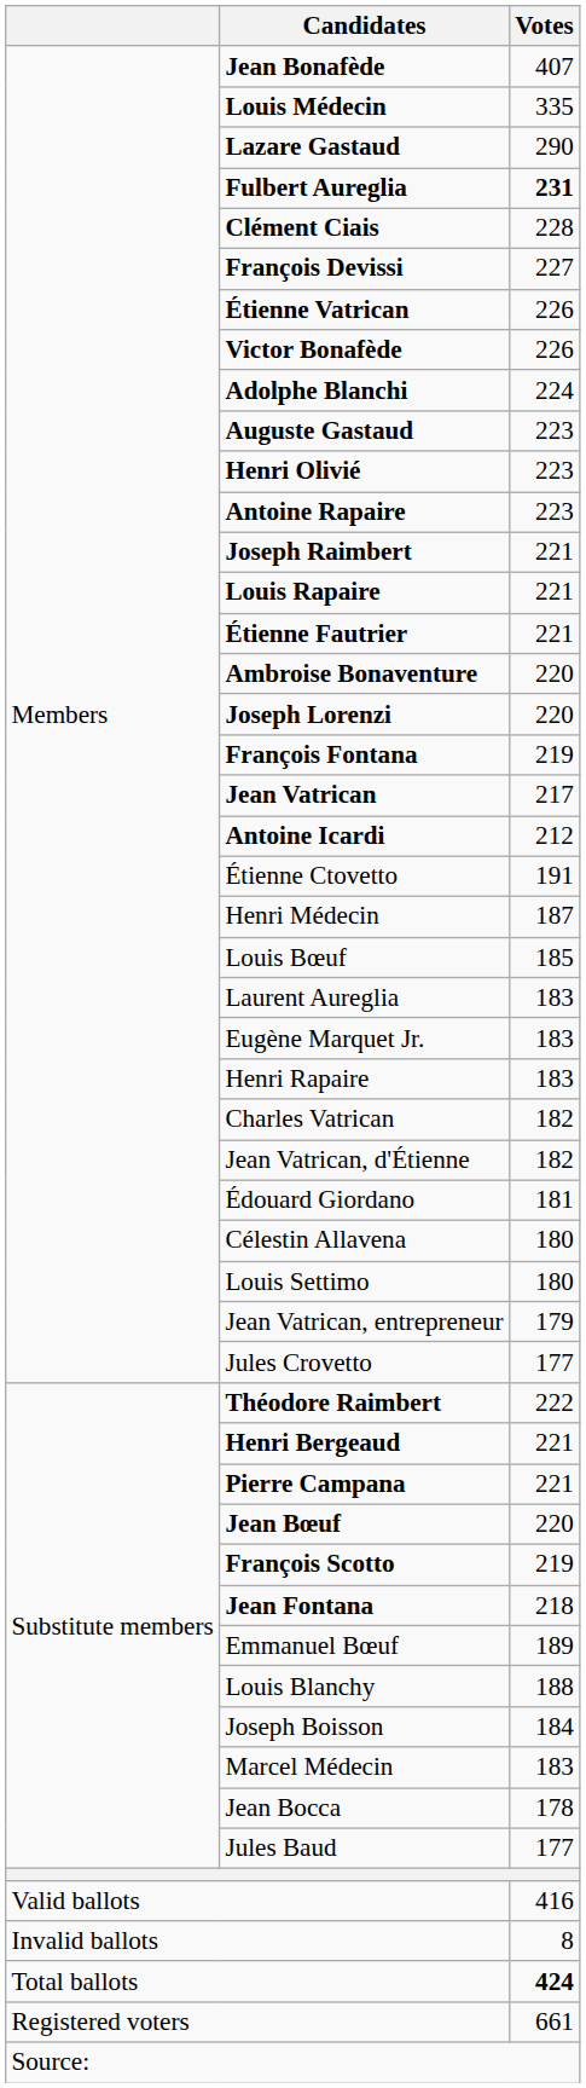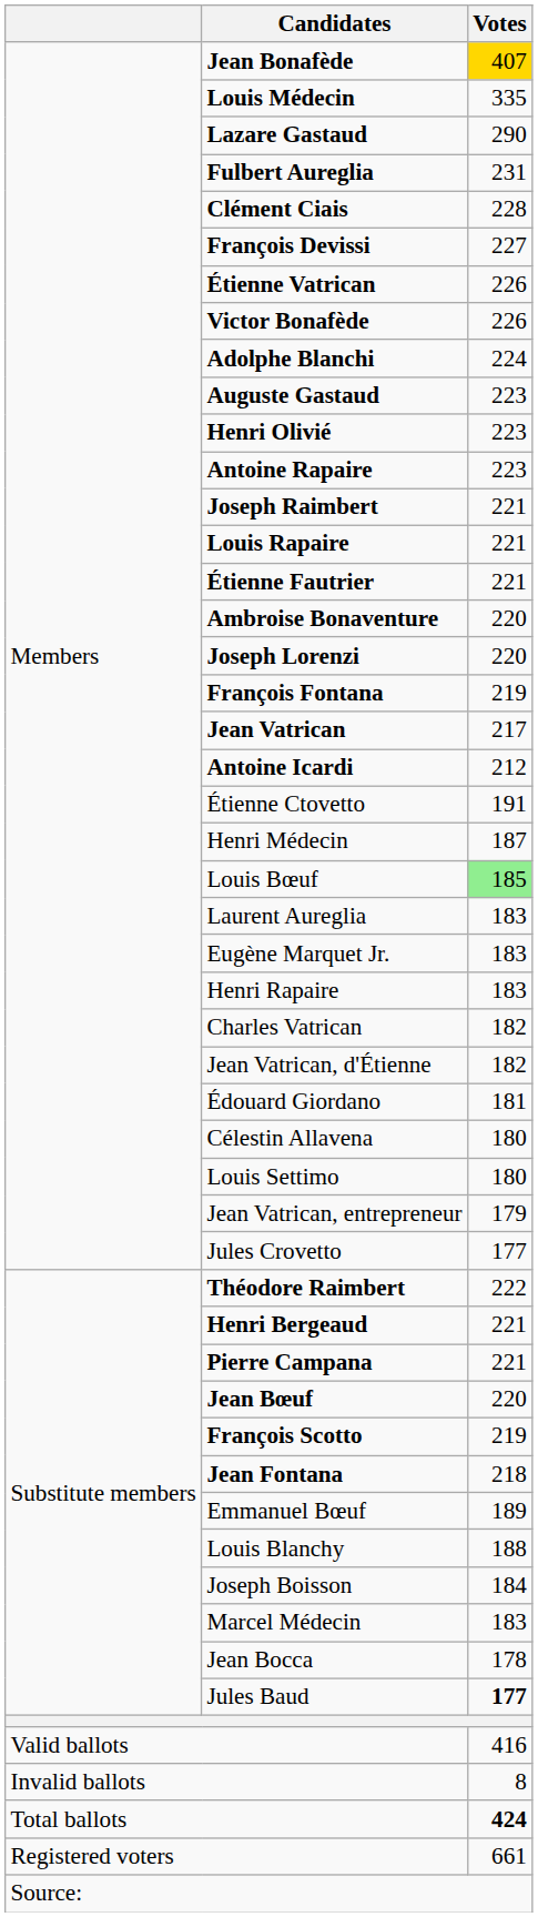Jean Bonafède | Votes: no background -> gold background
Fulbert Aureglia | Votes: bold -> normal
Louis Bœuf | Votes: no background -> lightgreen background
Jules Baud | Votes: normal -> bold
